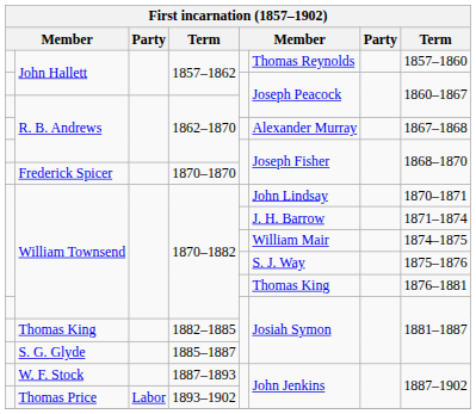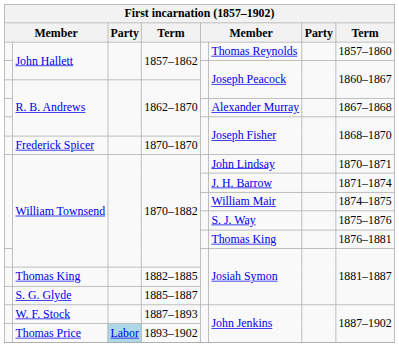Thomas Price | column 3: no background -> lightblue background
